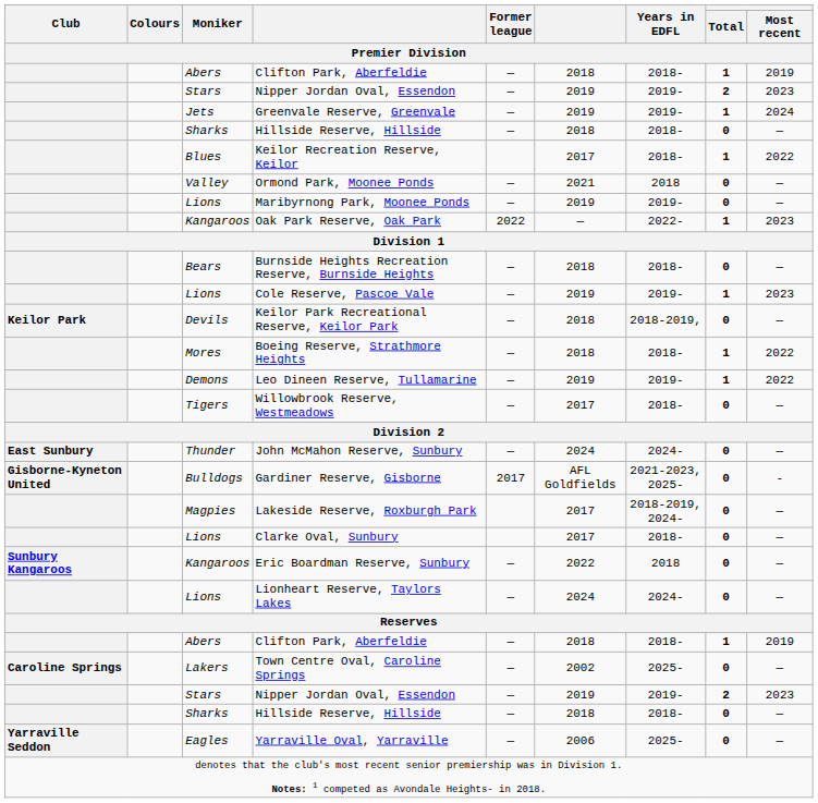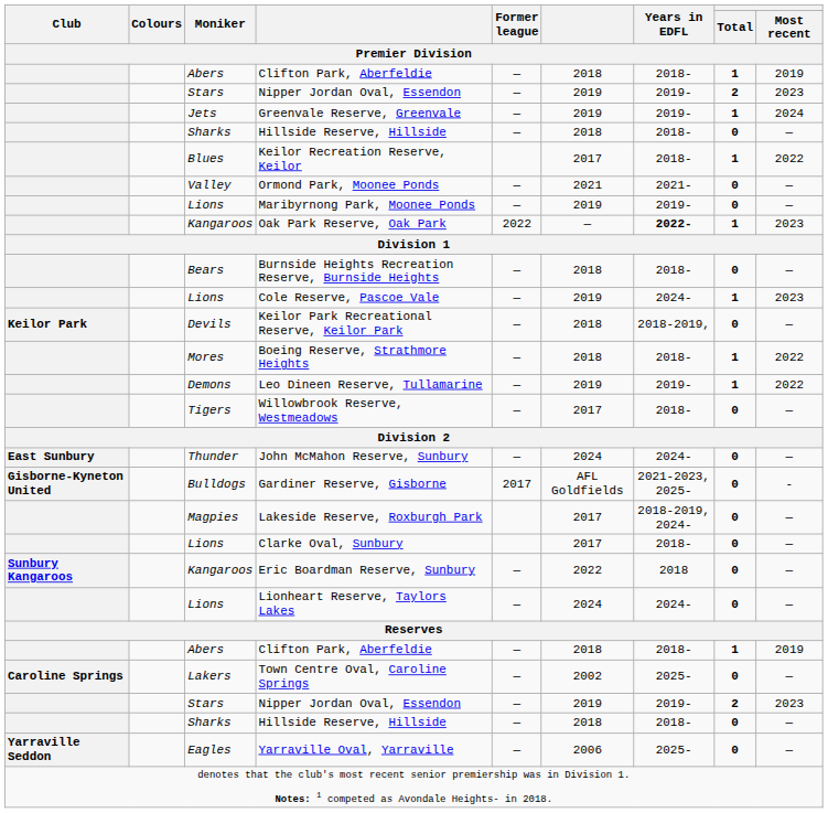Ormond Park, Moonee Ponds | Years in EDFL: 2018 -> 2021-
Oak Park Reserve, Oak Park | Years in EDFL: normal -> bold
Cole Reserve, Pascoe Vale | Years in EDFL: 2019- -> 2024-
